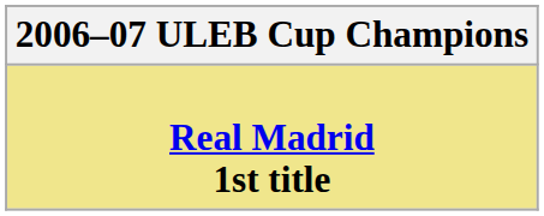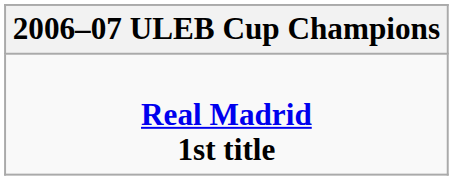row 2 | column 1: khaki background -> no background
